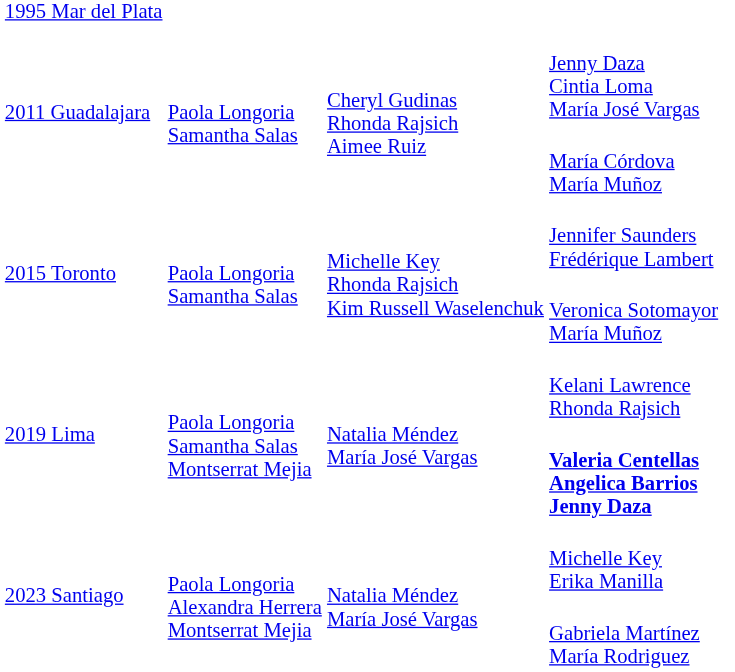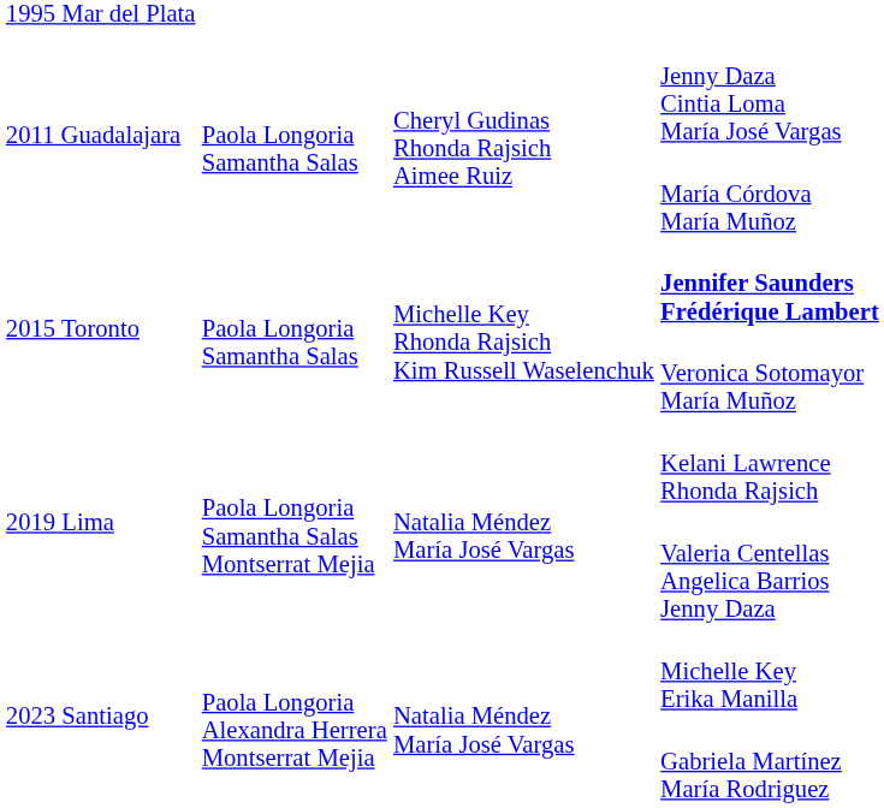Jennifer Saunders Frédérique Lambert | column 4: normal -> bold
Valeria Centellas Angelica Barrios Jenny Daza | column 4: bold -> normal
